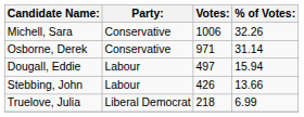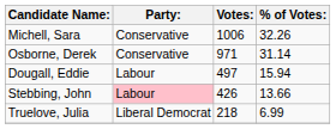Stebbing, John | Party:: no background -> pink background
